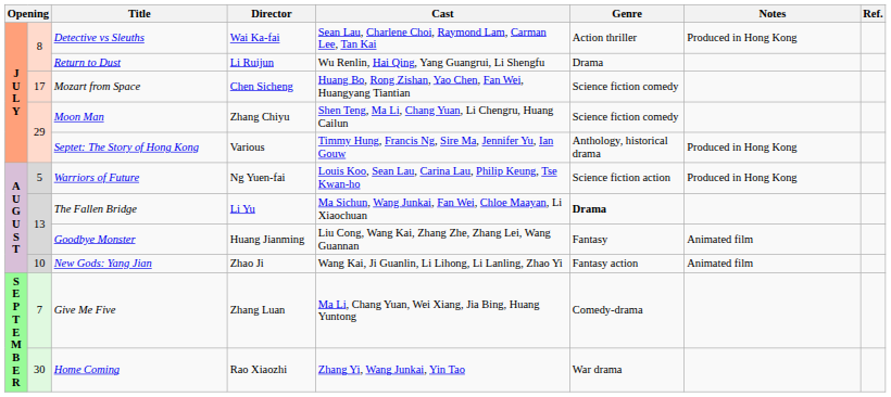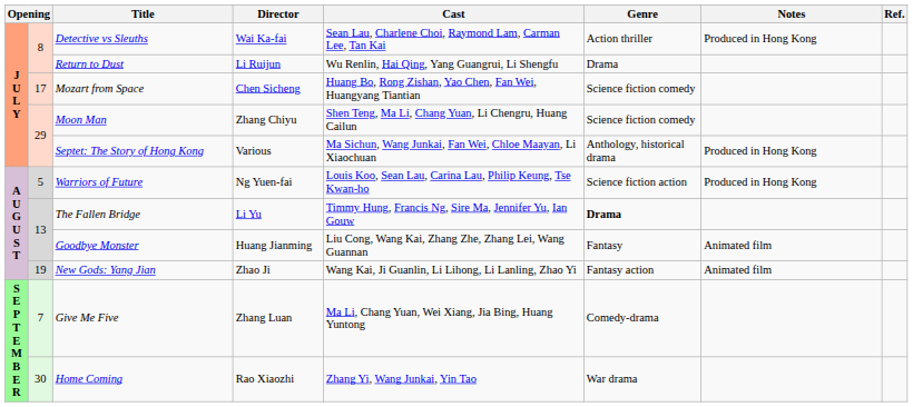Septet: The Story of Hong Kong | Cast: Timmy Hung, Francis Ng, Sire Ma, Jennifer Yu, Ian Gouw -> Ma Sichun, Wang Junkai, Fan Wei, Chloe Maayan, Li Xiaochuan
The Fallen Bridge | Cast: Ma Sichun, Wang Junkai, Fan Wei, Chloe Maayan, Li Xiaochuan -> Timmy Hung, Francis Ng, Sire Ma, Jennifer Yu, Ian Gouw
New Gods: Yang Jian | column 2: 10 -> 19
